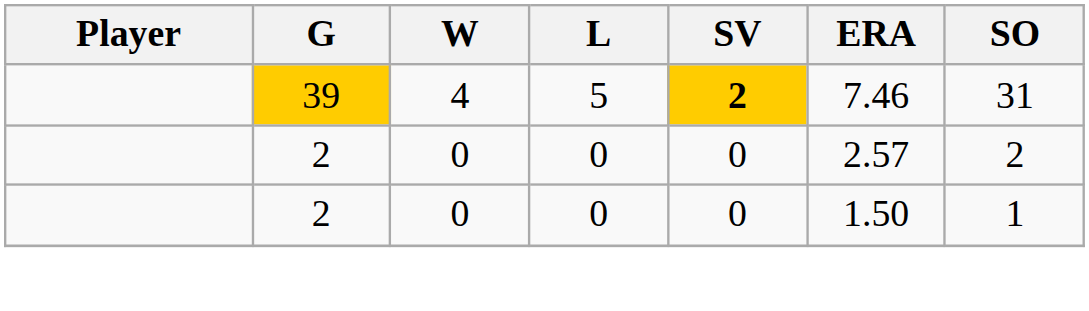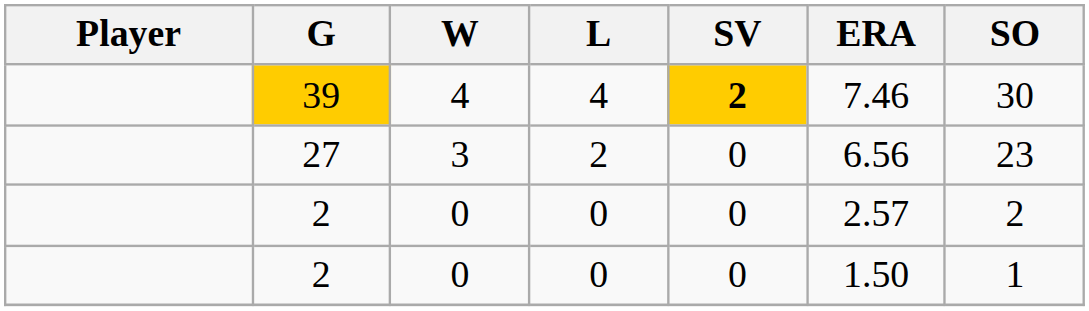39 | L: 5 -> 4
39 | SO: 31 -> 30
+ row: 27 | 3 | 2 | 0 | 6.56 | 23
